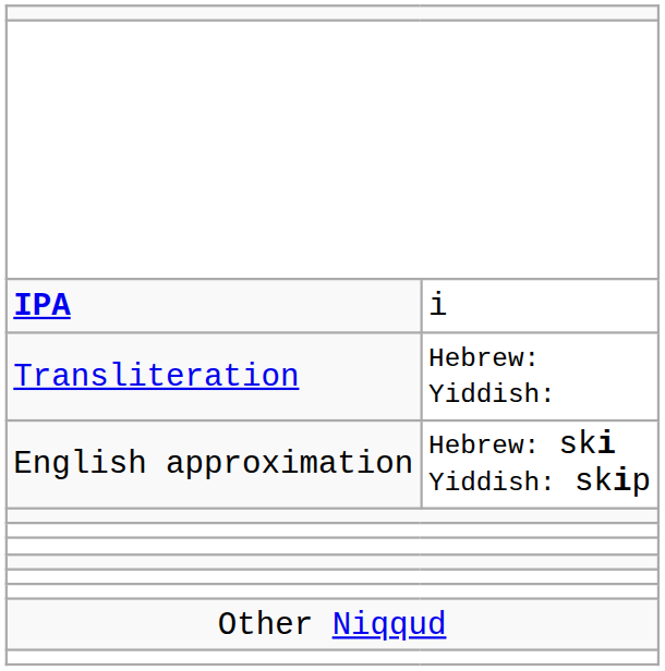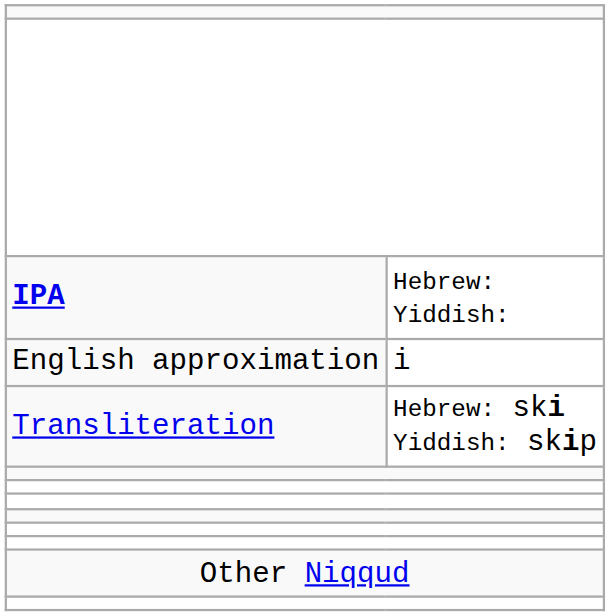row 3 | column 2: i -> Hebrew: Yiddish:
row 4 | column 1: Transliteration -> English approximation
row 4 | column 2: Hebrew: Yiddish: -> i
row 5 | column 1: English approximation -> Transliteration
